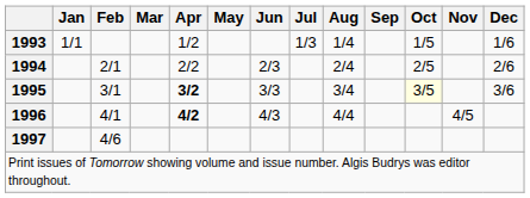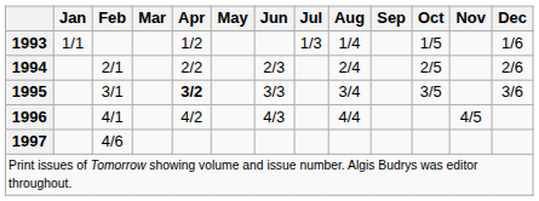1995 | Oct: lightyellow background -> no background
1996 | Apr: bold -> normal
